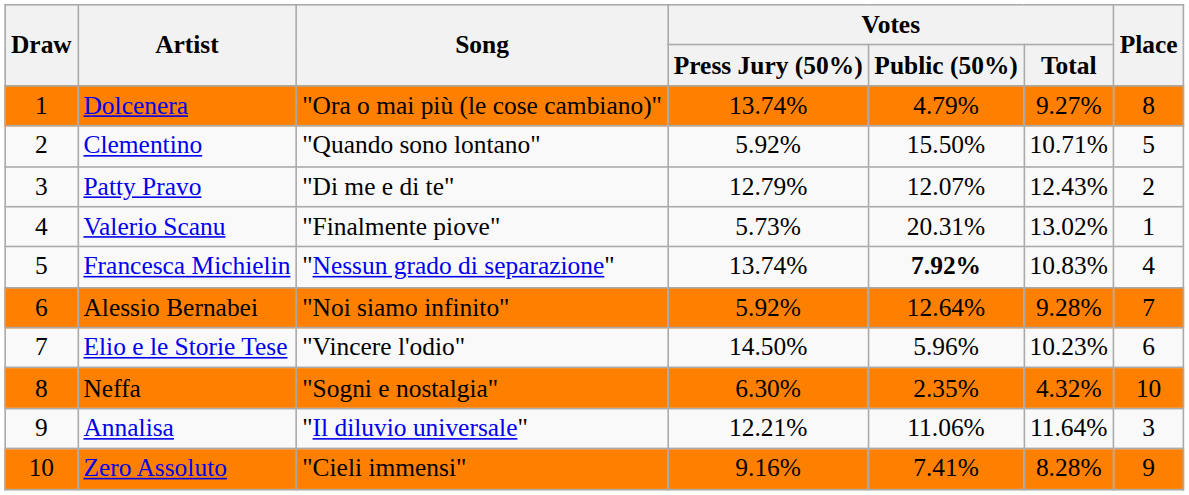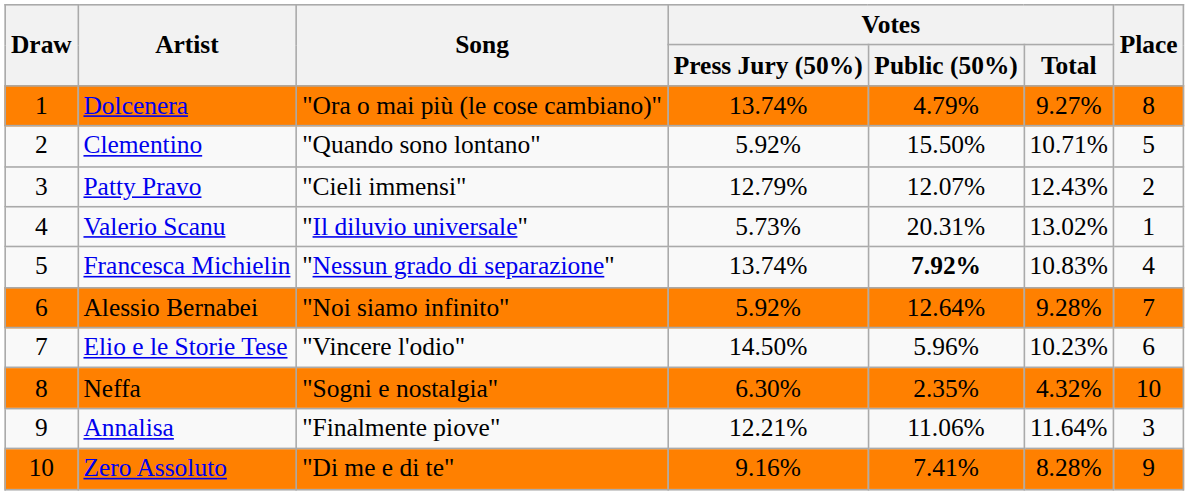Patty Pravo | Song: "Di me e di te" -> "Cieli immensi"
Valerio Scanu | Song: "Finalmente piove" -> "Il diluvio universale"
Annalisa | Song: "Il diluvio universale" -> "Finalmente piove"
Zero Assoluto | Song: "Cieli immensi" -> "Di me e di te"
